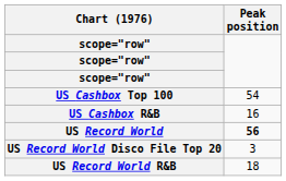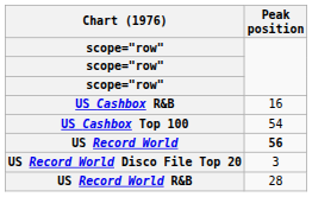rows swapped: US Cashbox Top 100 <-> US Cashbox R&B
US Record World R&B | Peak position: 18 -> 28
